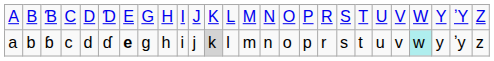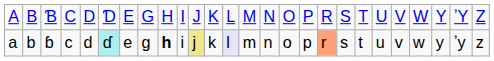a | column 6: no background -> paleturquoise background
a | column 7: bold -> normal
a | column 9: normal -> bold
a | column 11: no background -> khaki background
a | column 12: lightgrey background -> no background
a | column 13: no background -> lavender background
a | column 18: no background -> lightsalmon background
a | column 23: paleturquoise background -> no background
